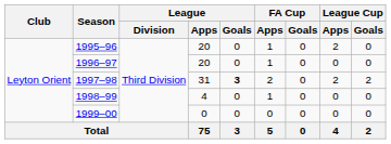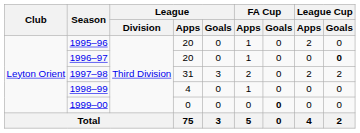1996–97 | League Cup / Goals: normal -> bold
1997–98 | League / Goals: bold -> normal
1999–00 | FA Cup / Goals: normal -> bold
